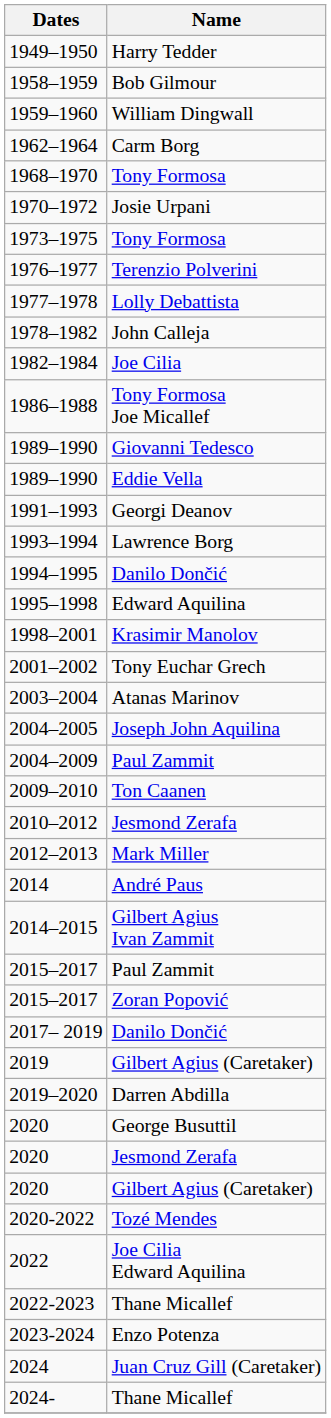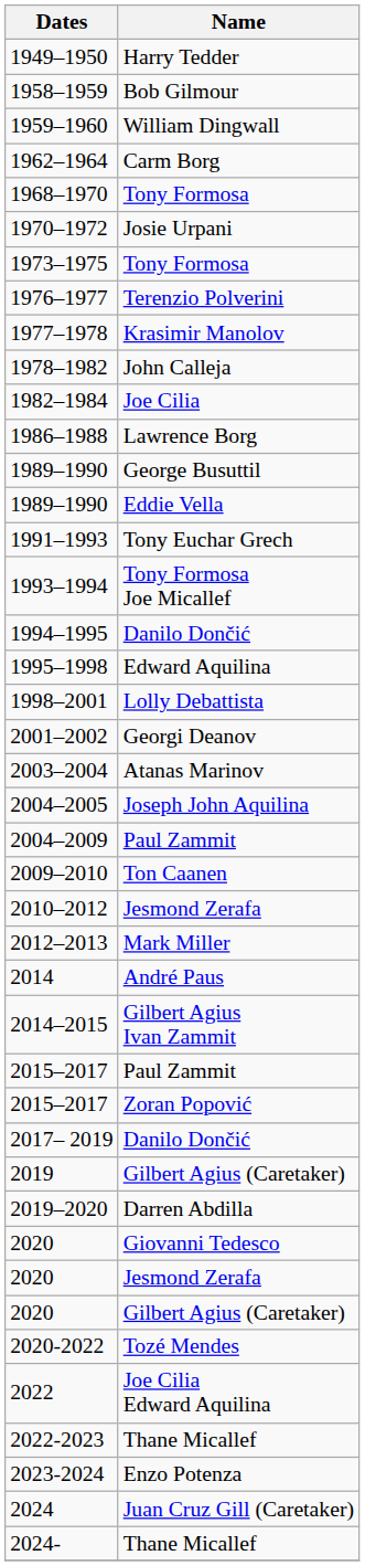row 10 | Name: Lolly Debattista -> Krasimir Manolov
row 13 | Name: Tony Formosa Joe Micallef -> Lawrence Borg
row 14 | Name: Giovanni Tedesco -> George Busuttil
row 16 | Name: Georgi Deanov -> Tony Euchar Grech
row 17 | Name: Lawrence Borg -> Tony Formosa Joe Micallef
row 20 | Name: Krasimir Manolov -> Lolly Debattista
row 21 | Name: Tony Euchar Grech -> Georgi Deanov
row 35 | Name: George Busuttil -> Giovanni Tedesco
